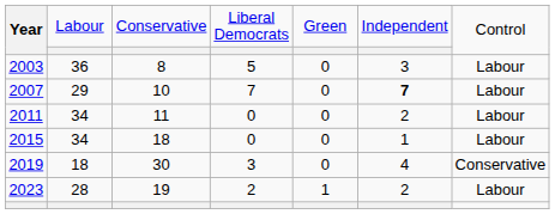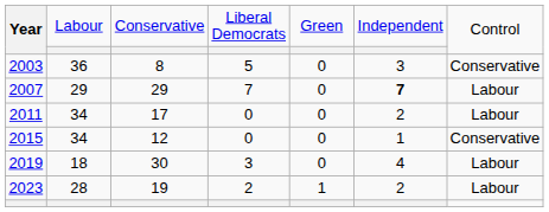2003 | column 7: Labour -> Conservative
2007 | column 3: 10 -> 29
2011 | column 3: 11 -> 17
2015 | column 3: 18 -> 12
2015 | column 7: Labour -> Conservative
2019 | column 7: Conservative -> Labour
